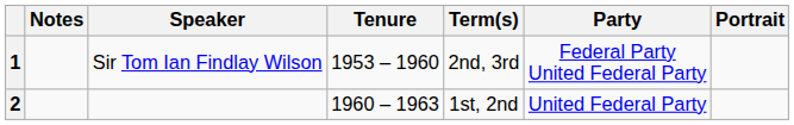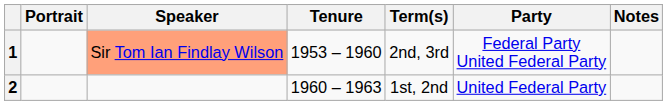columns swapped: Portrait <-> Notes
1 | Speaker: no background -> lightsalmon background
